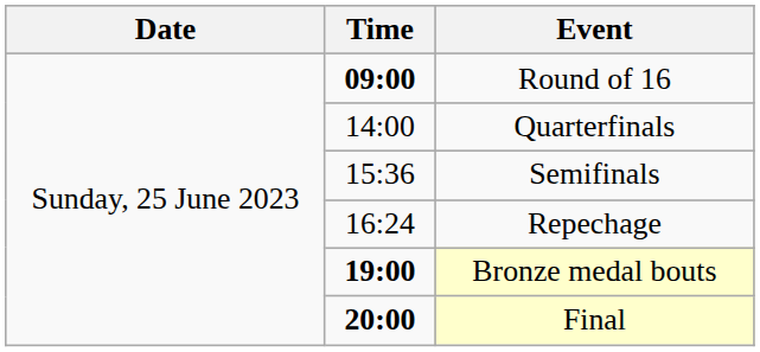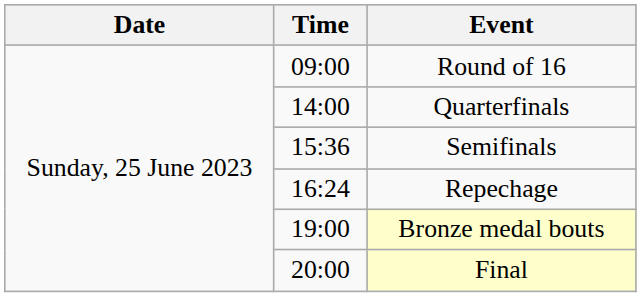Round of 16 | Time: bold -> normal
Bronze medal bouts | Time: bold -> normal
Final | Time: bold -> normal
